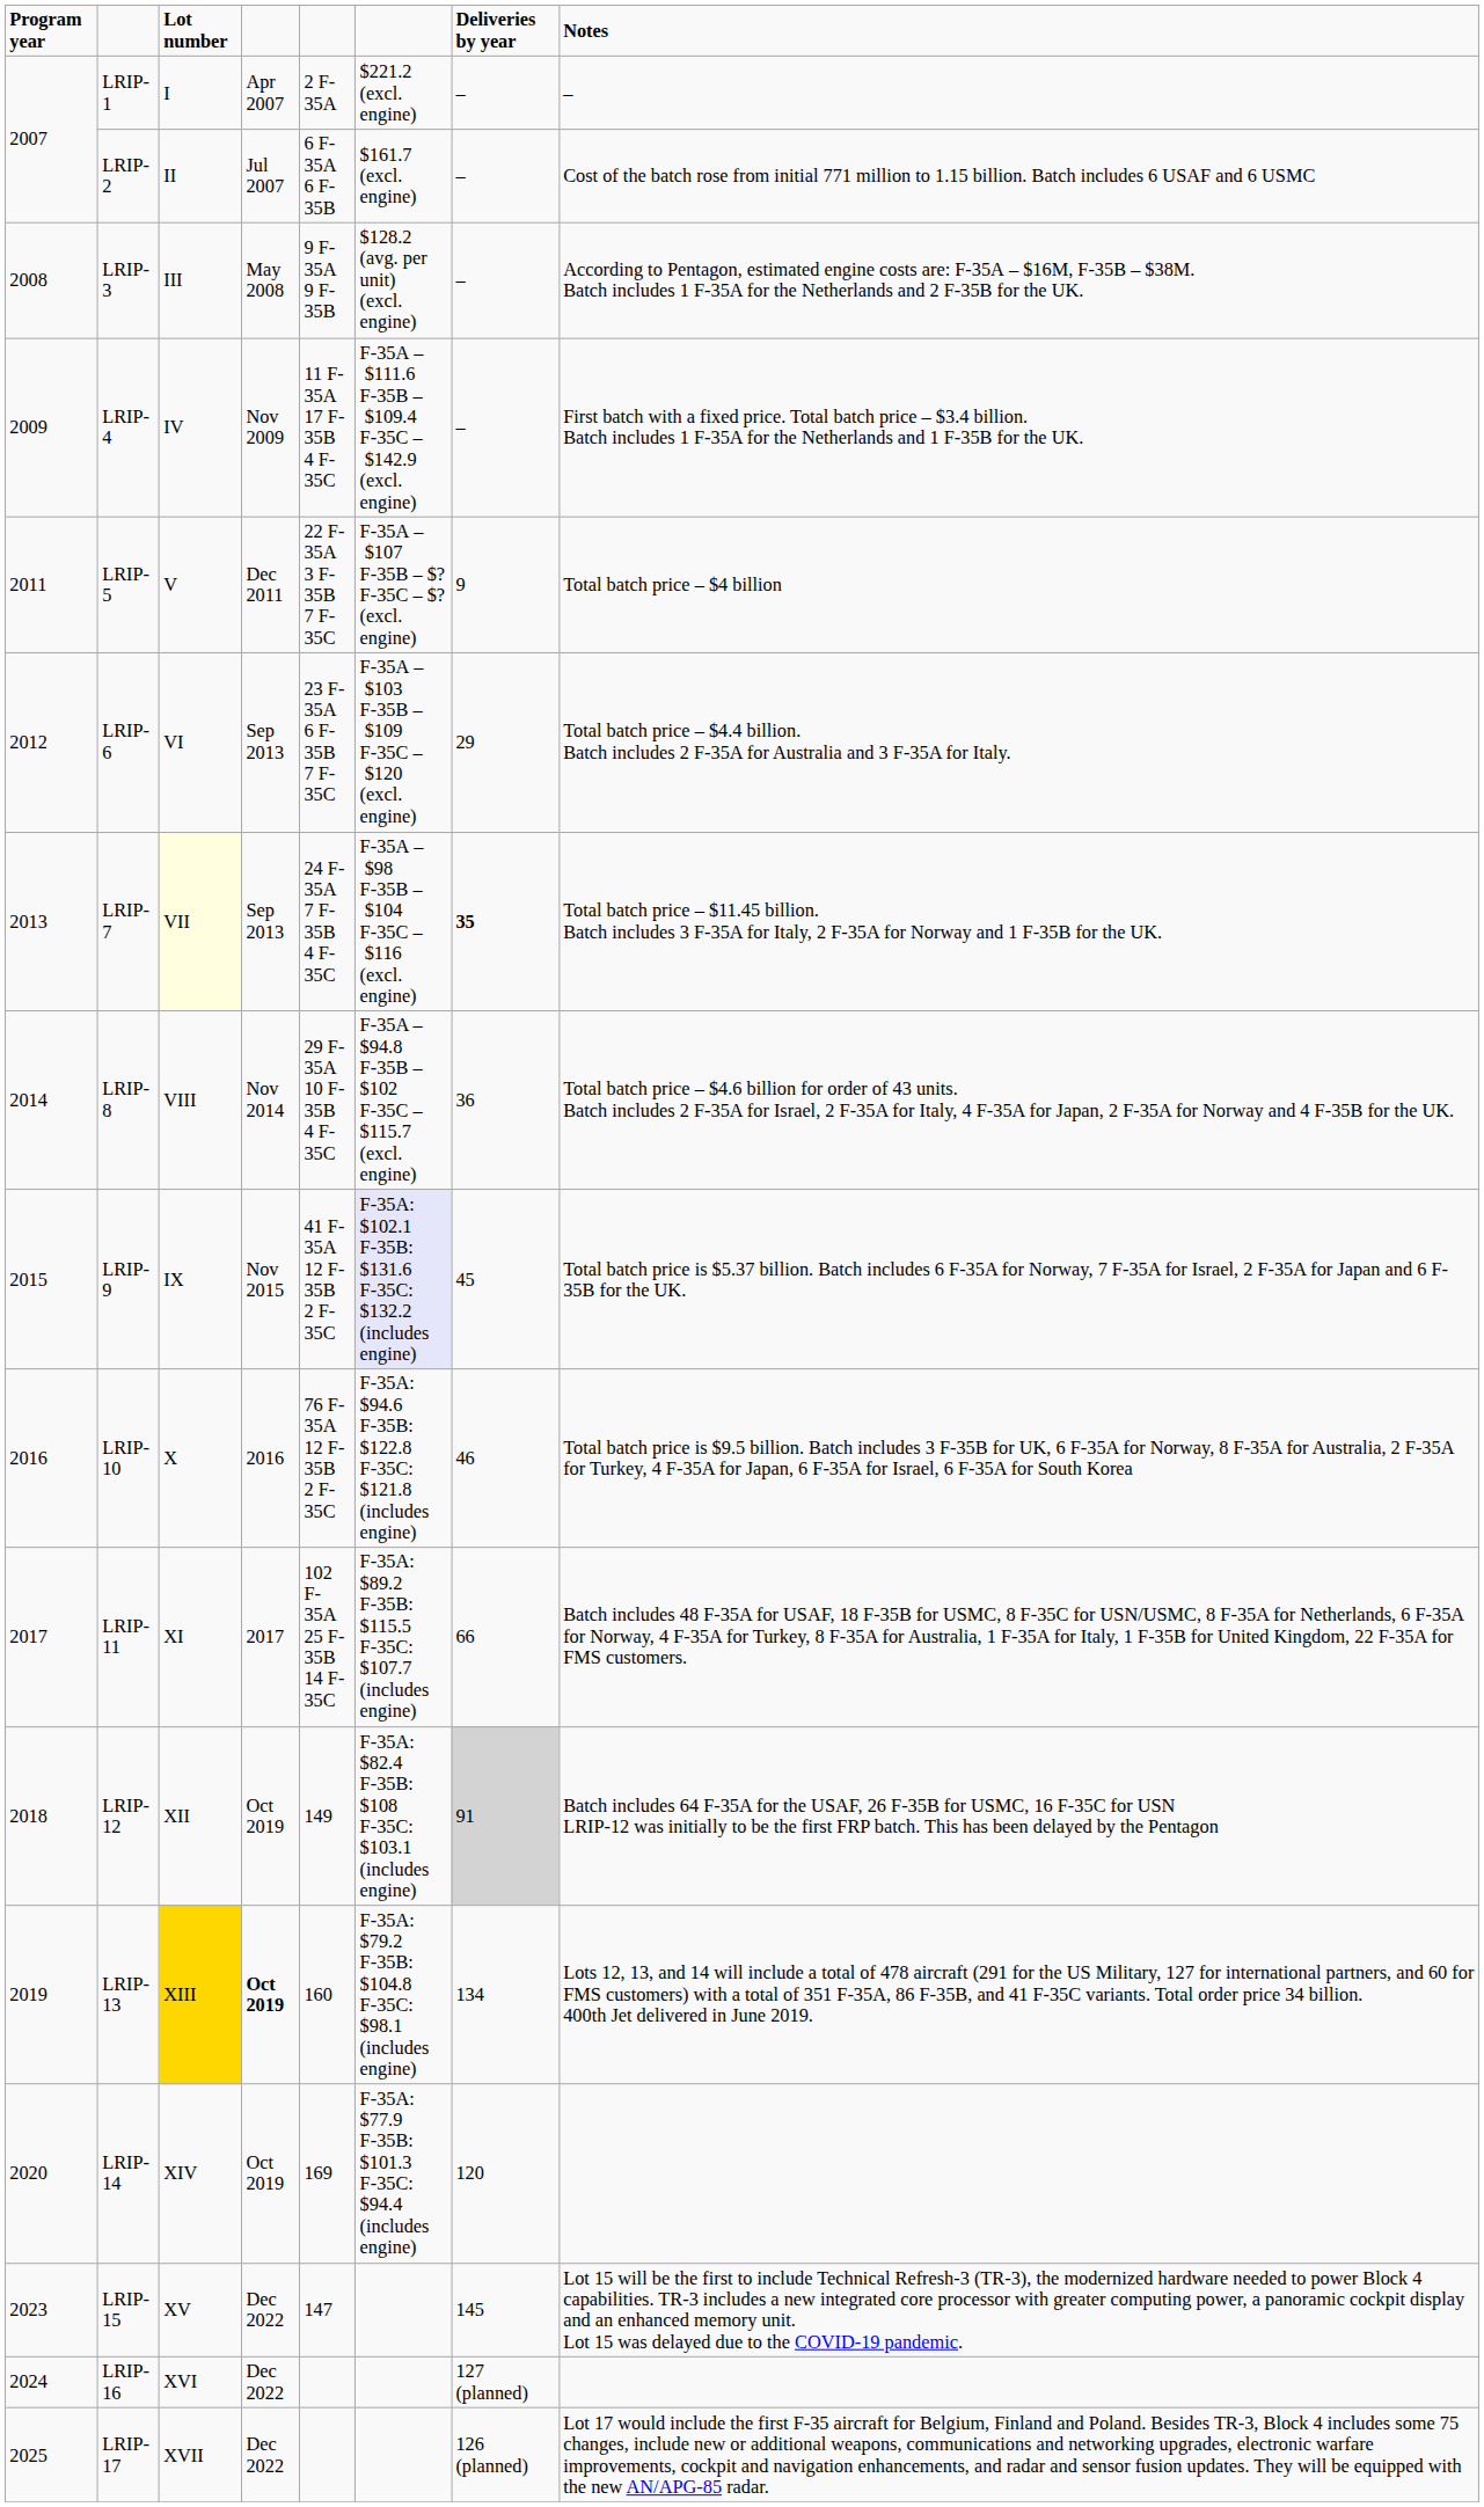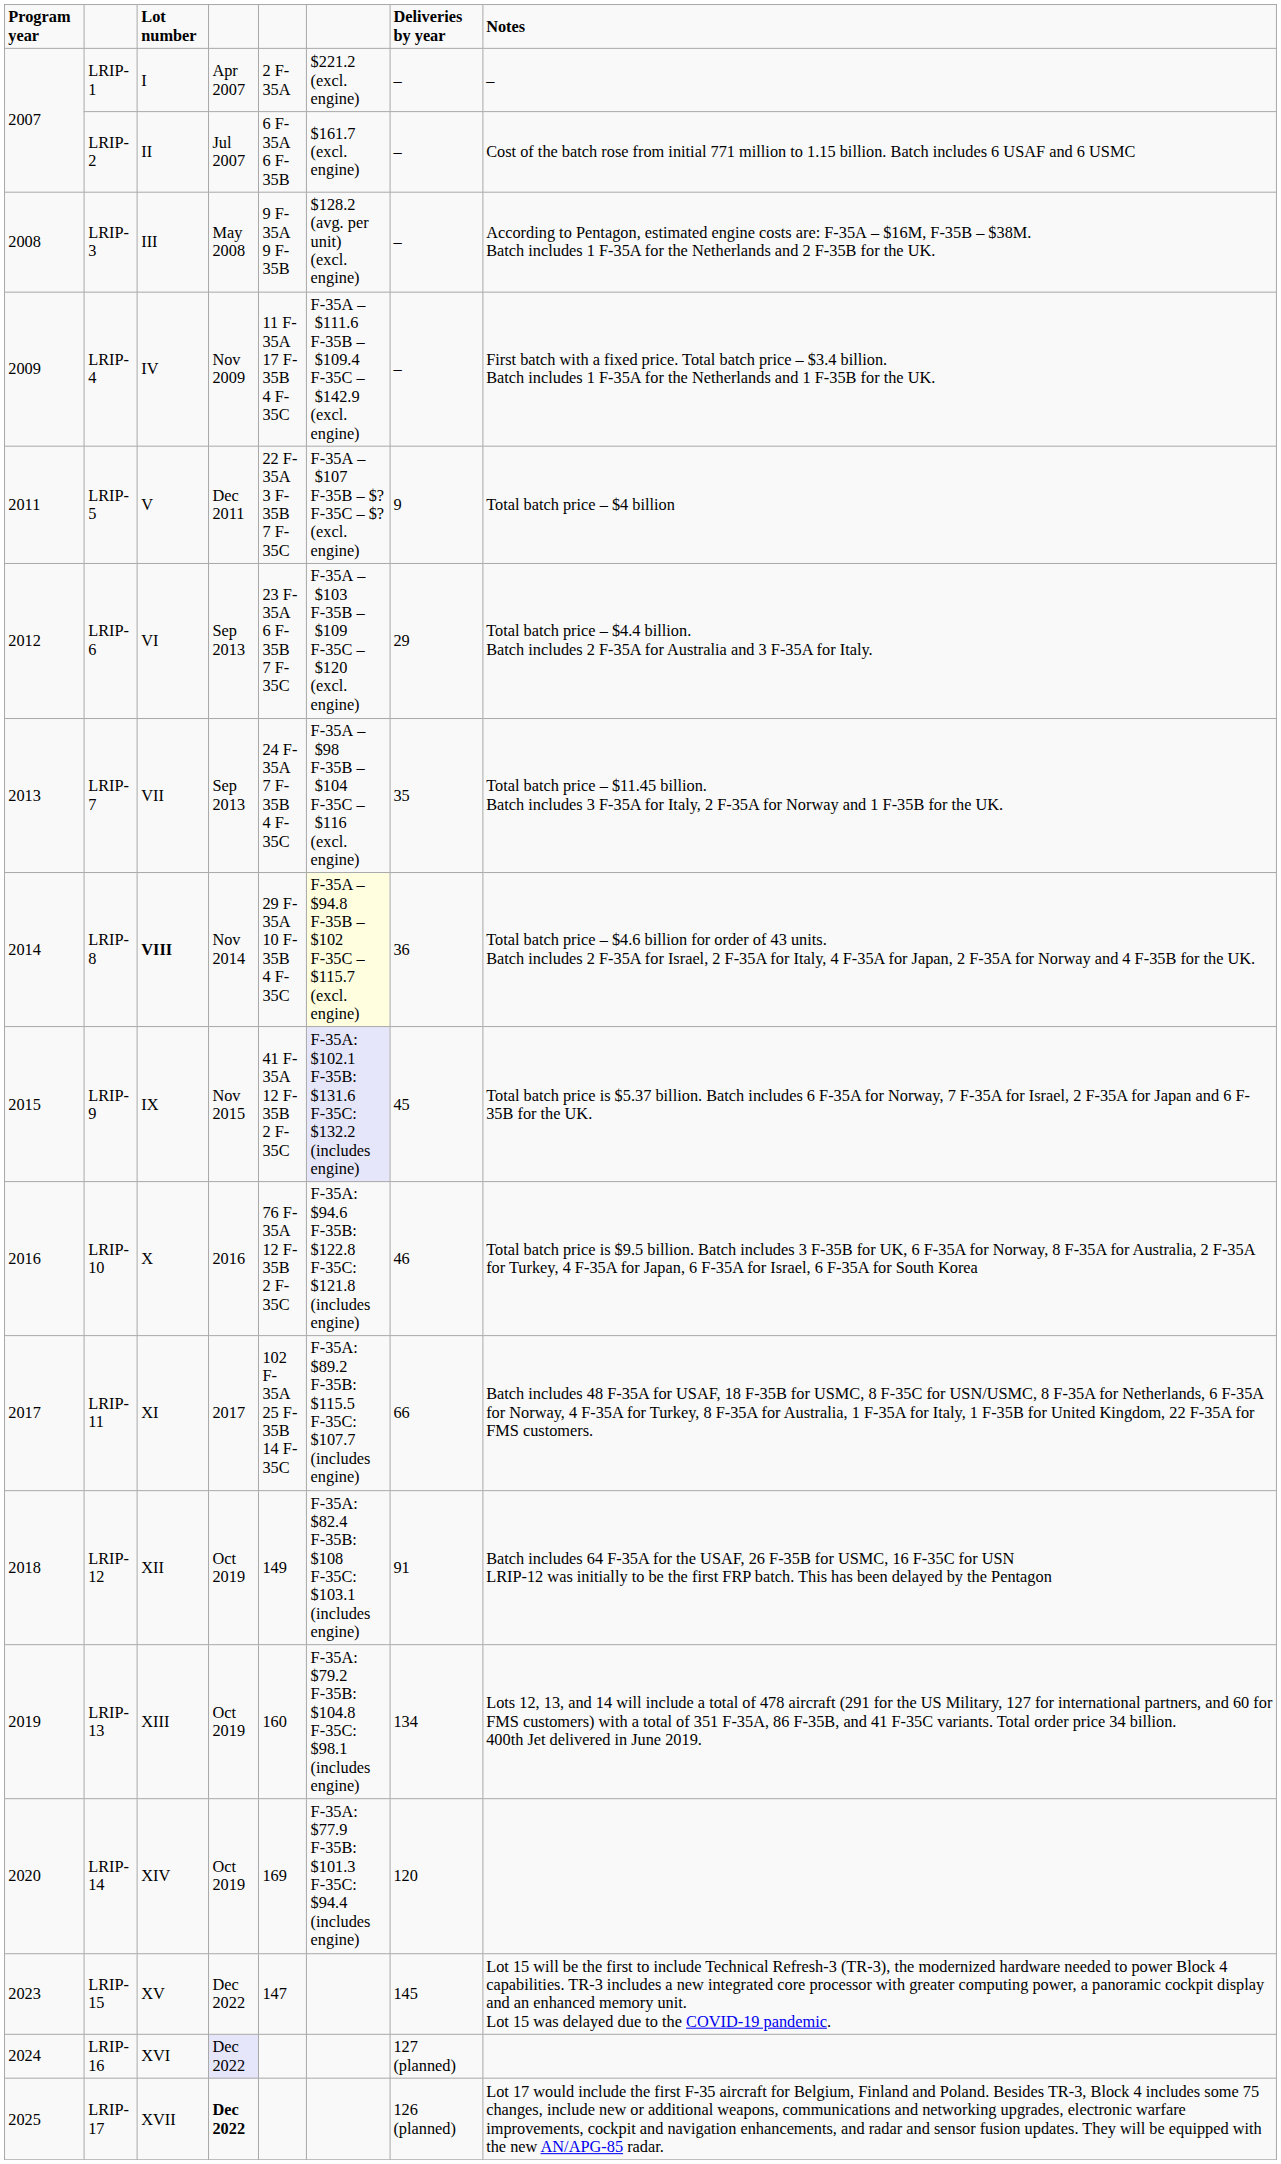LRIP-7 | Lot number: lightyellow background -> no background
LRIP-7 | Deliveries by year: bold -> normal
LRIP-8 | Lot number: normal -> bold
LRIP-8 | column 6: no background -> lightyellow background
LRIP-12 | Deliveries by year: lightgrey background -> no background
LRIP-13 | Lot number: gold background -> no background
LRIP-13 | column 4: bold -> normal
LRIP-16 | column 4: no background -> lavender background
LRIP-17 | column 4: normal -> bold
